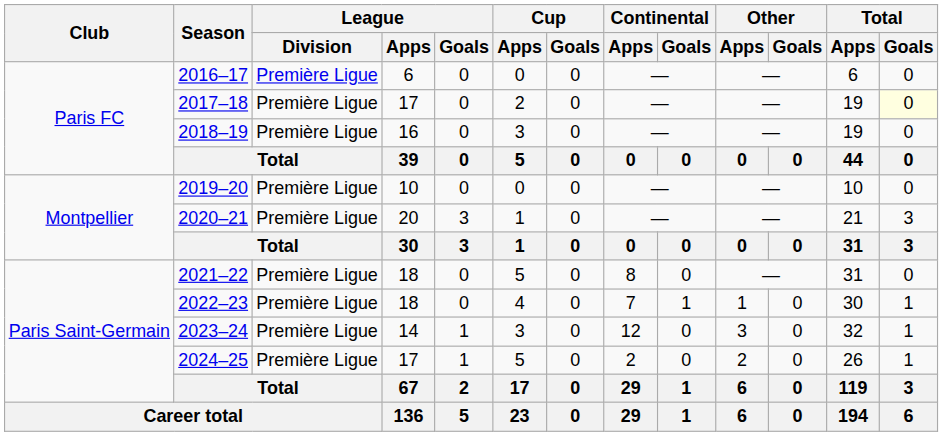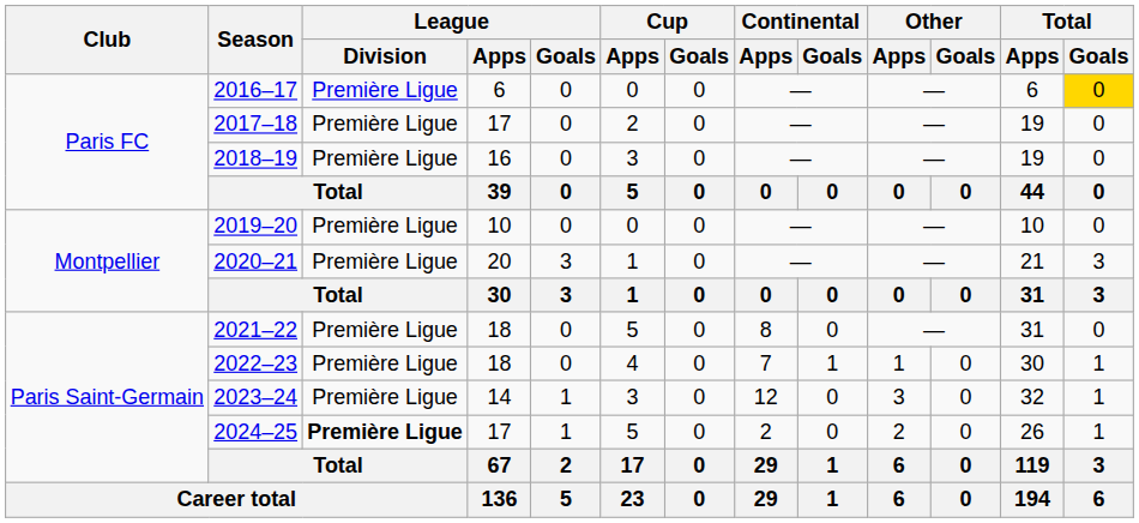2016–17 | Total / Goals: no background -> gold background
2017–18 | Total / Goals: lightyellow background -> no background
2024–25 | League / Division: normal -> bold
